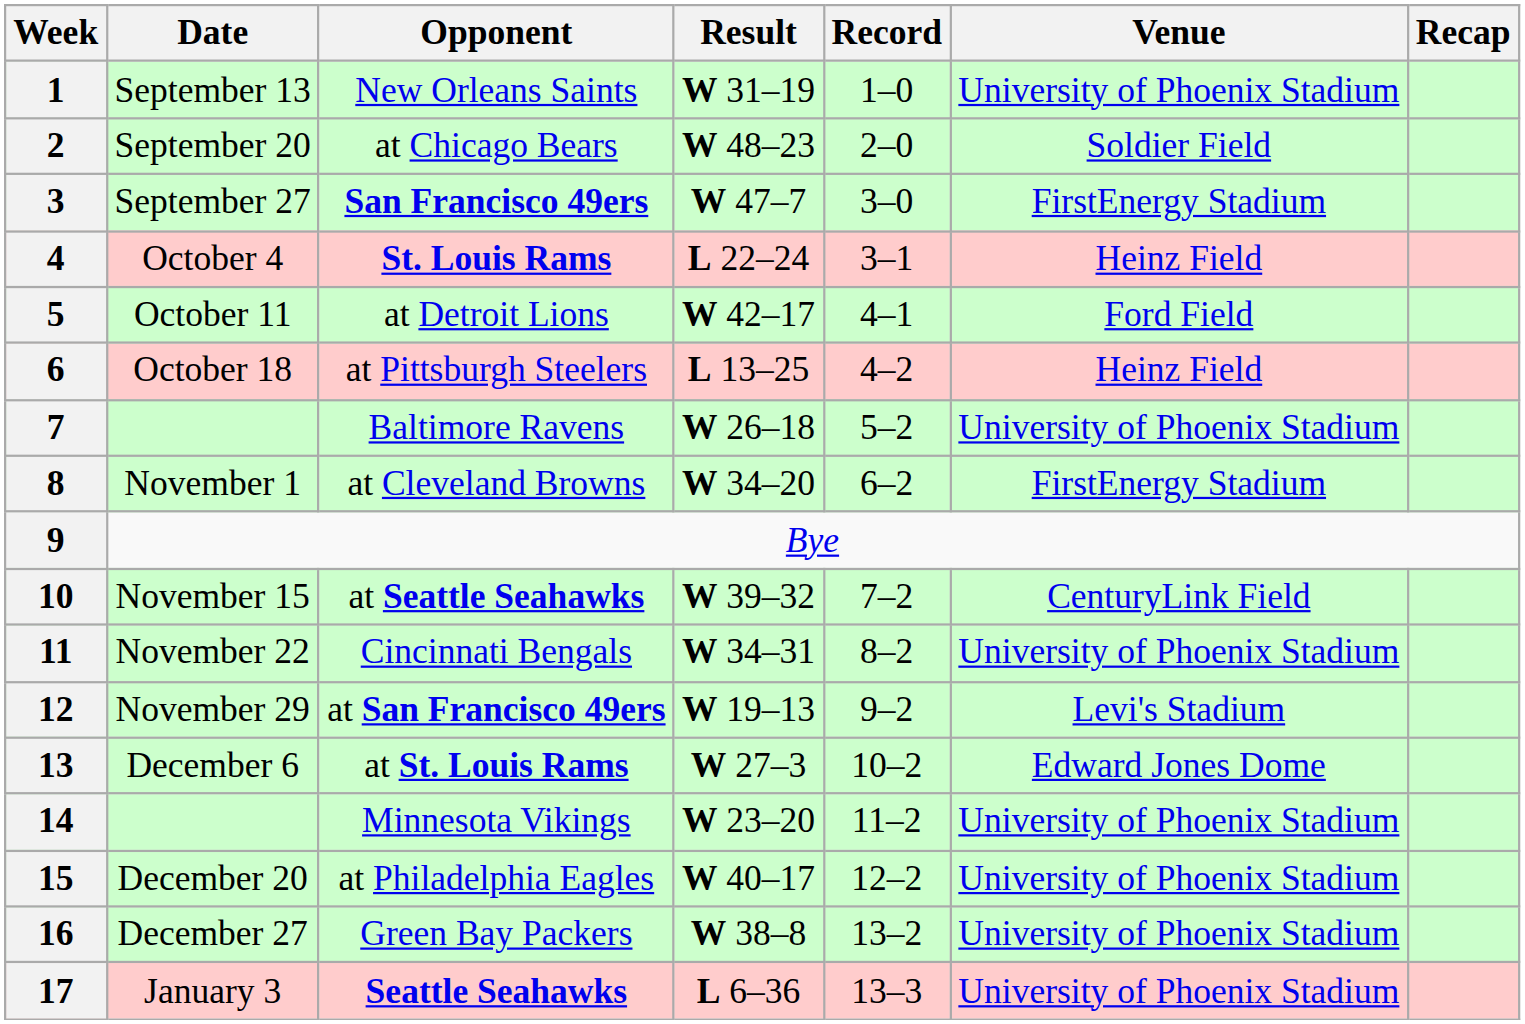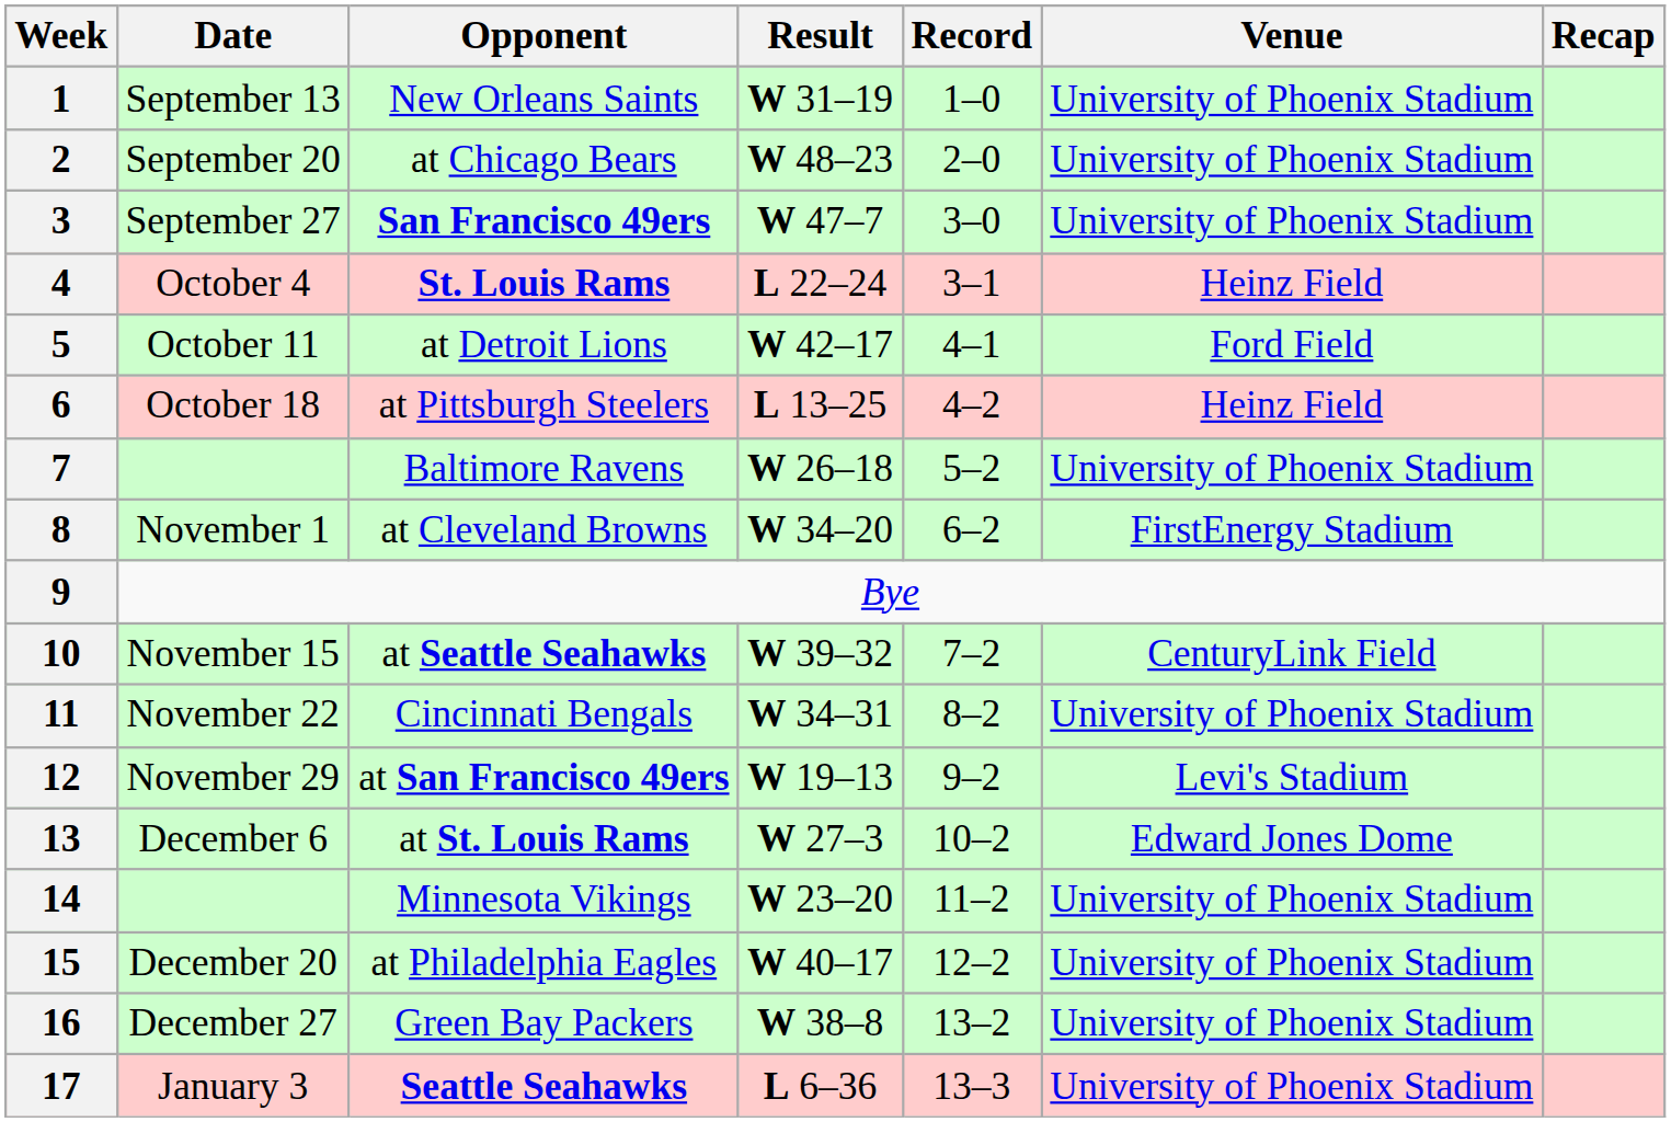2 | Venue: Soldier Field -> University of Phoenix Stadium
3 | Venue: FirstEnergy Stadium -> University of Phoenix Stadium
